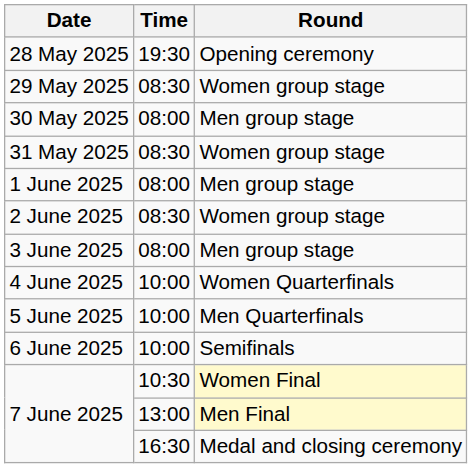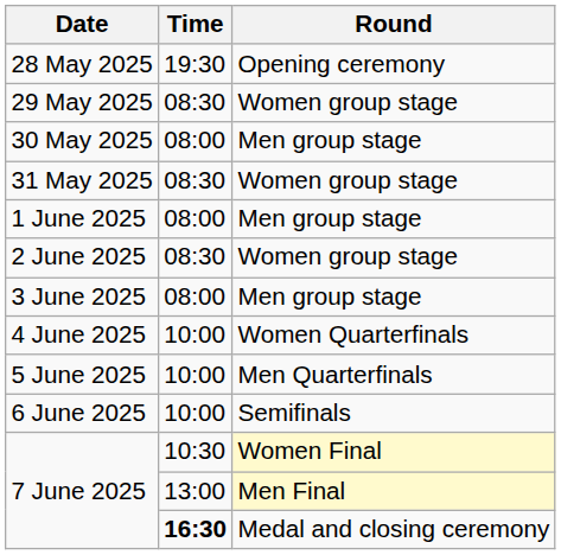7 June 2025 / Medal and closing ceremony | Time: normal -> bold
